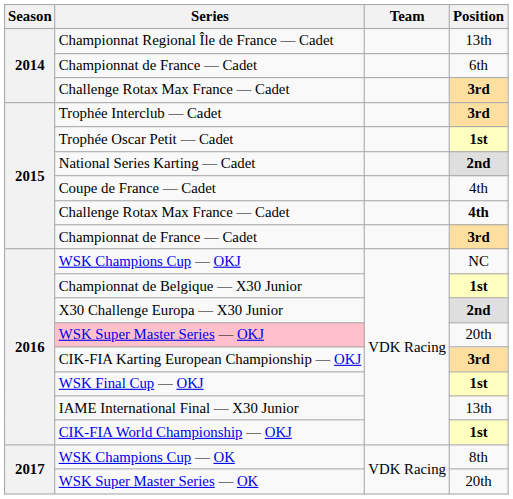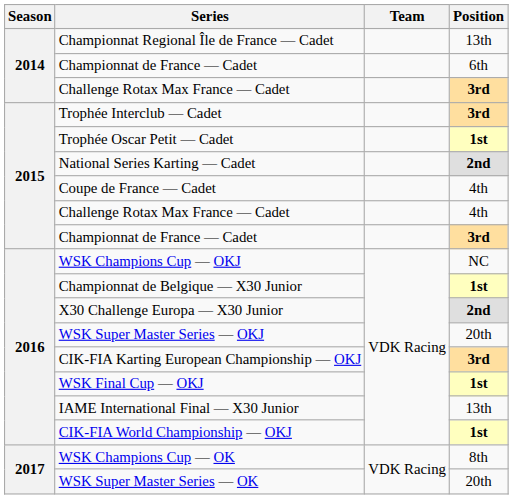Challenge Rotax Max France — Cadet / 4th | Position: bold -> normal
WSK Super Master Series — OKJ | Series: pink background -> no background
